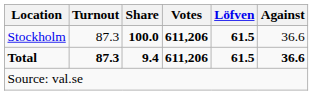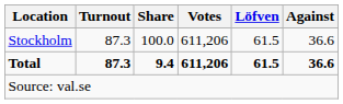Stockholm | Share: bold -> normal
Stockholm | Votes: bold -> normal
Stockholm | Löfven: bold -> normal
